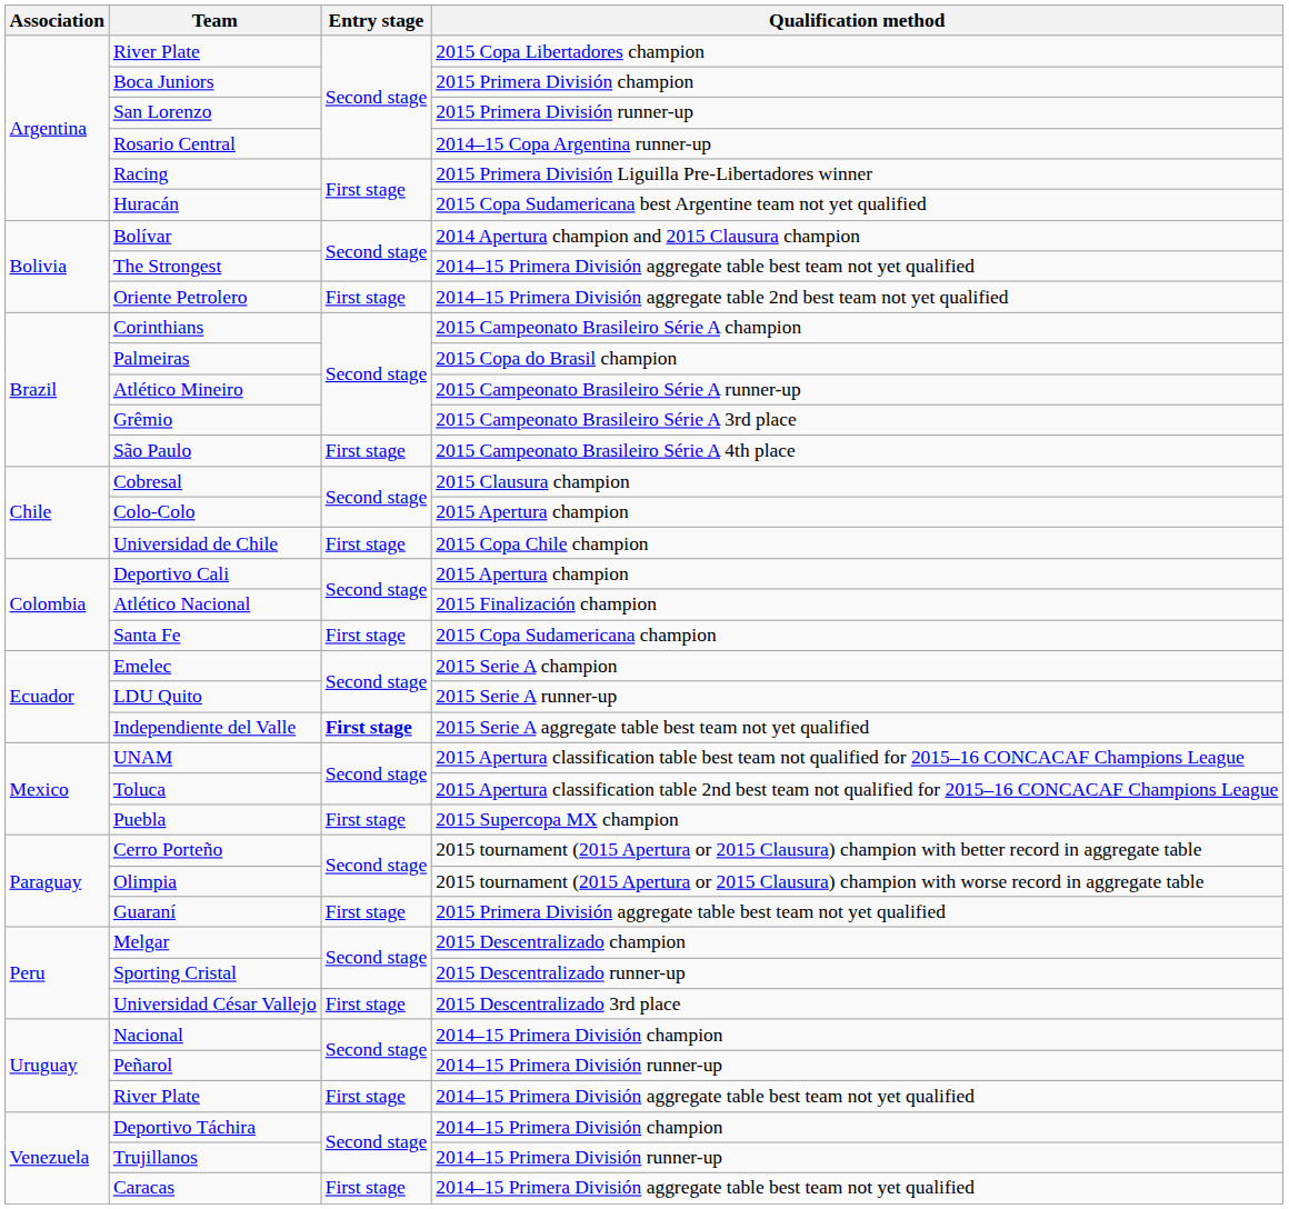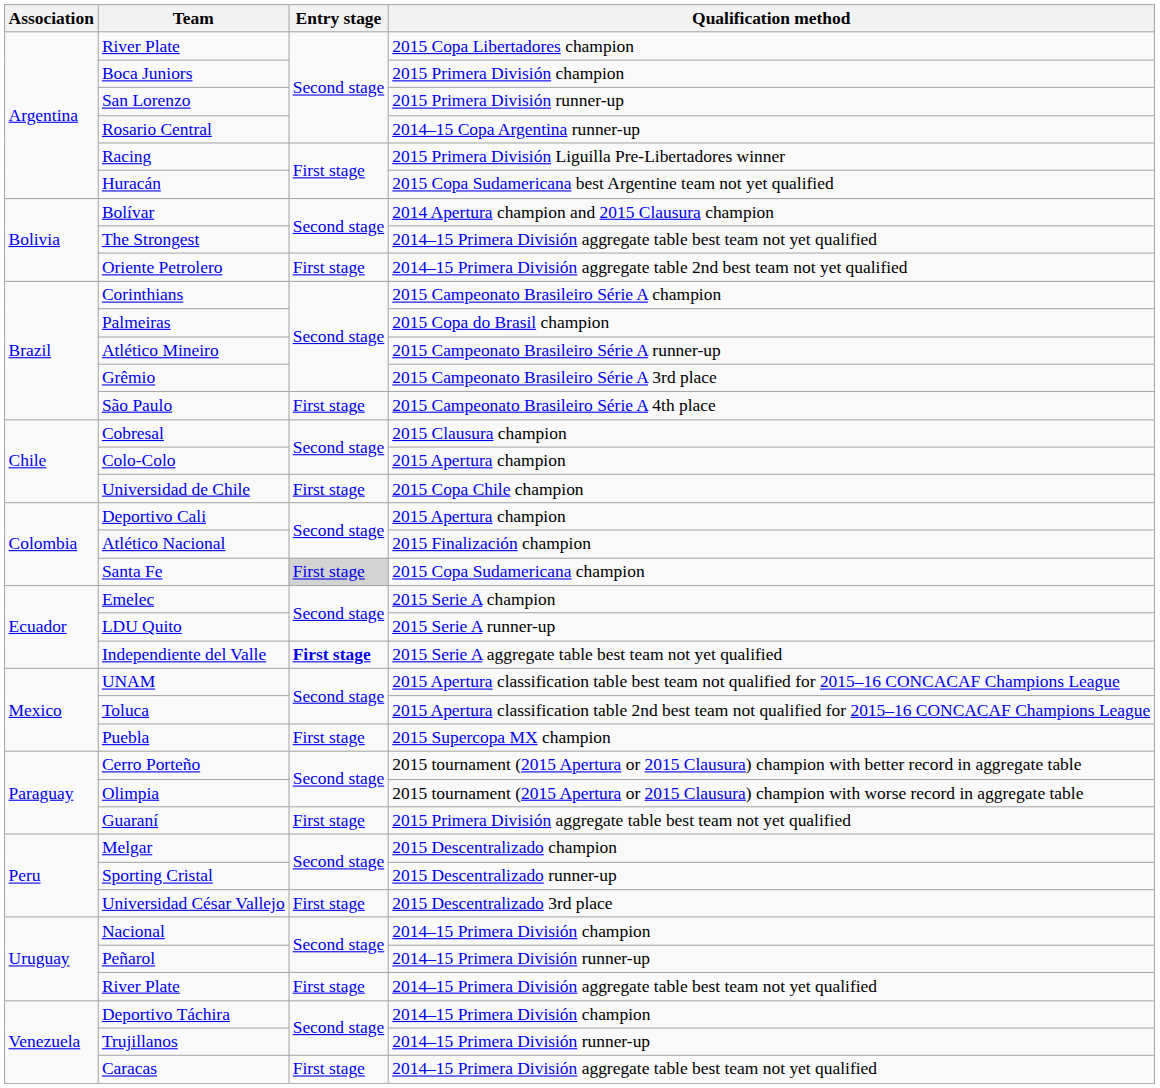Santa Fe | Entry stage: no background -> lightgrey background
